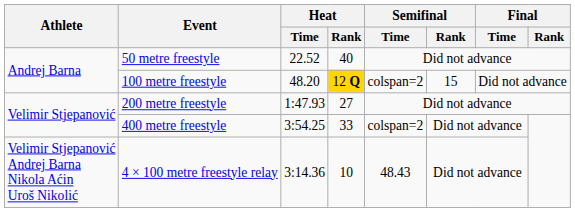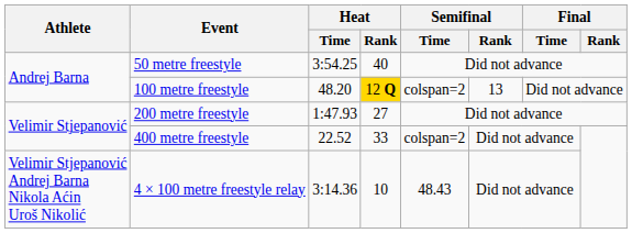50 metre freestyle | Heat / Time: 22.52 -> 3:54.25
100 metre freestyle | Semifinal / Rank: 15 -> 13
400 metre freestyle | Heat / Time: 3:54.25 -> 22.52
